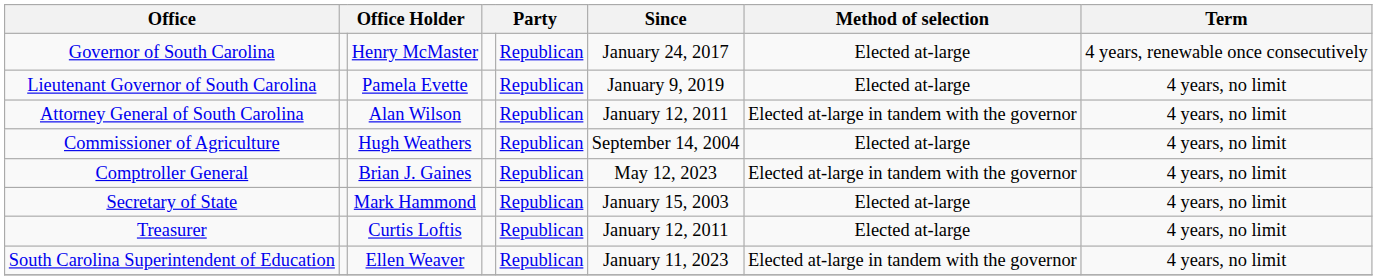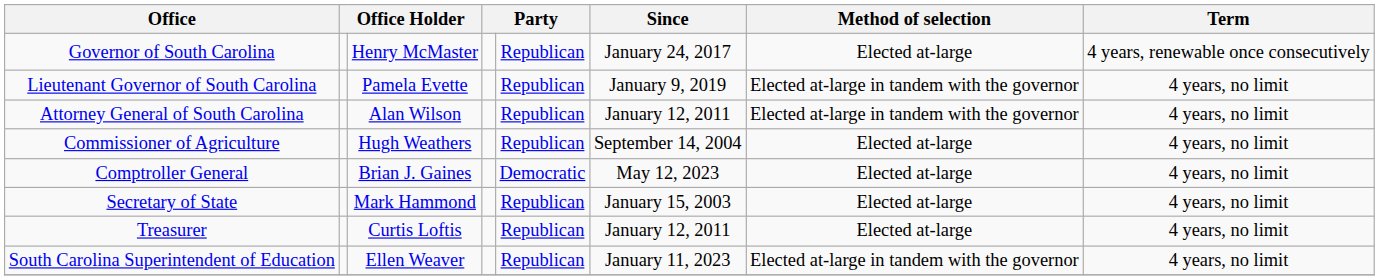Lieutenant Governor of South Carolina | Method of selection: Elected at-large -> Elected at-large in tandem with the governor
Comptroller General | column 5: Republican -> Democratic
Comptroller General | Method of selection: Elected at-large in tandem with the governor -> Elected at-large
